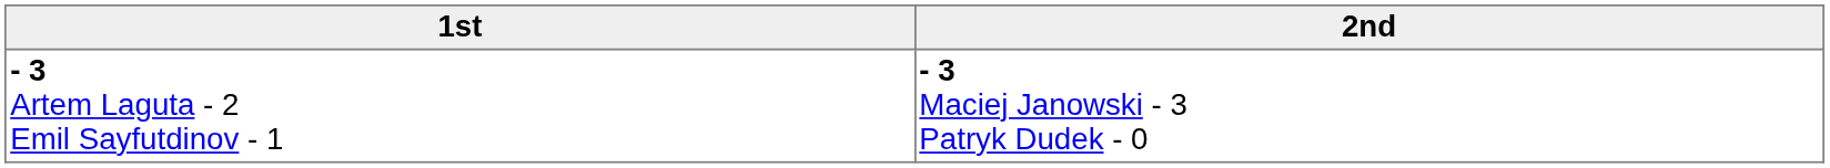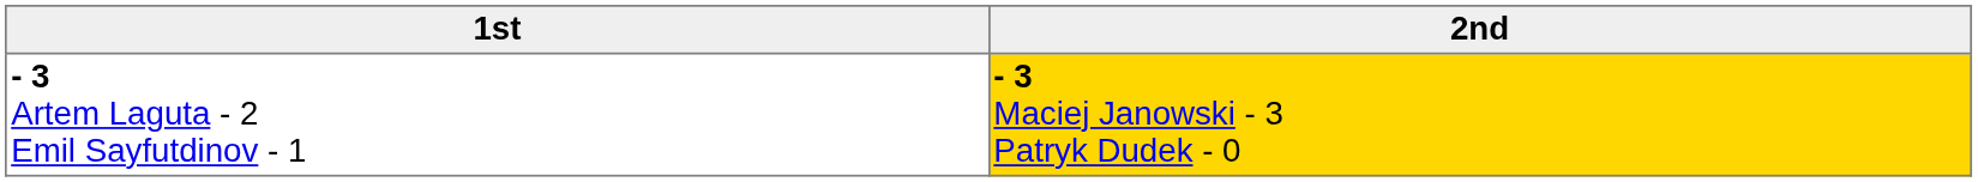- 3 Artem Laguta - 2 Emil Sayfutdinov - 1 | 2nd: no background -> gold background
